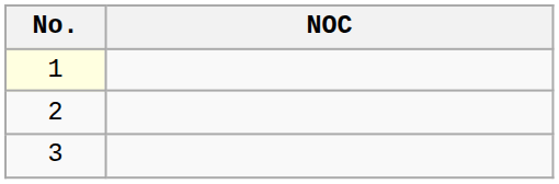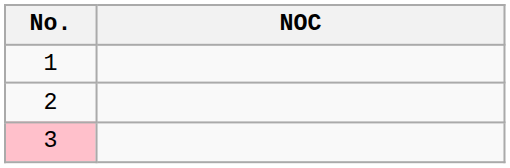1 | No.: lightyellow background -> no background
3 | No.: no background -> pink background
